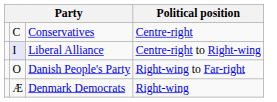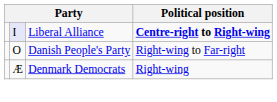- row: C | Conservatives | Centre-right
Liberal Alliance | Political position: normal -> bold
